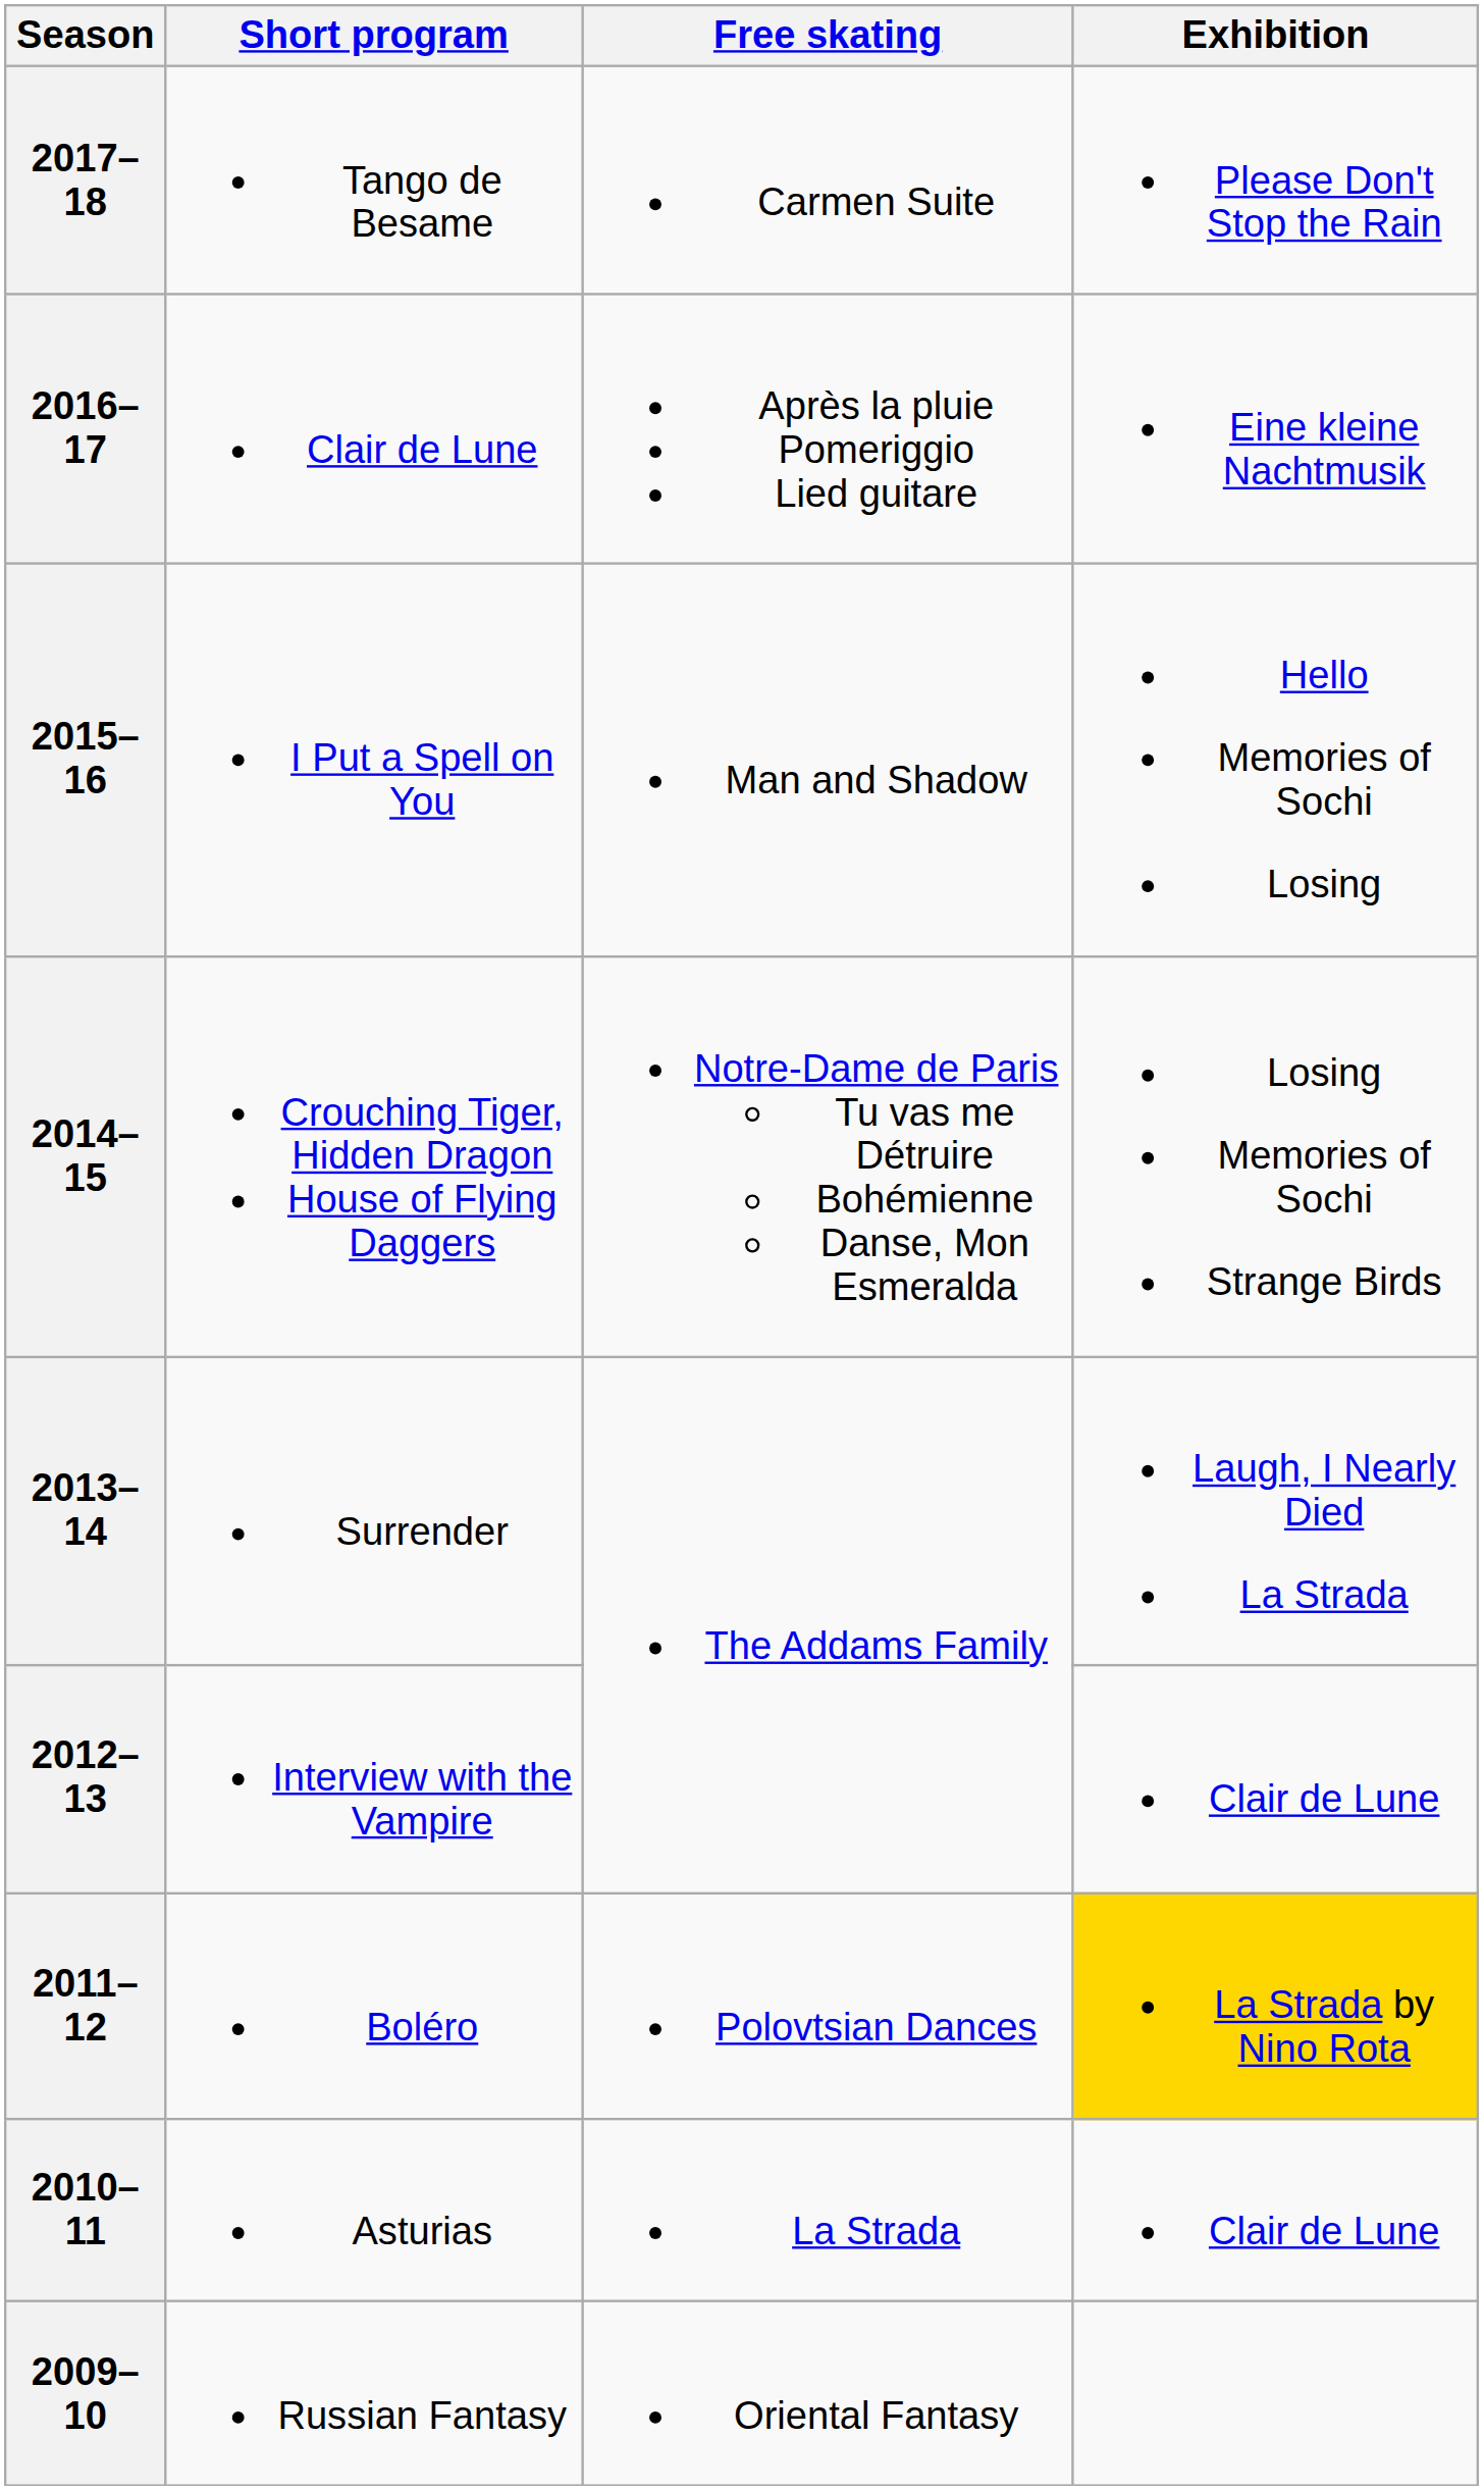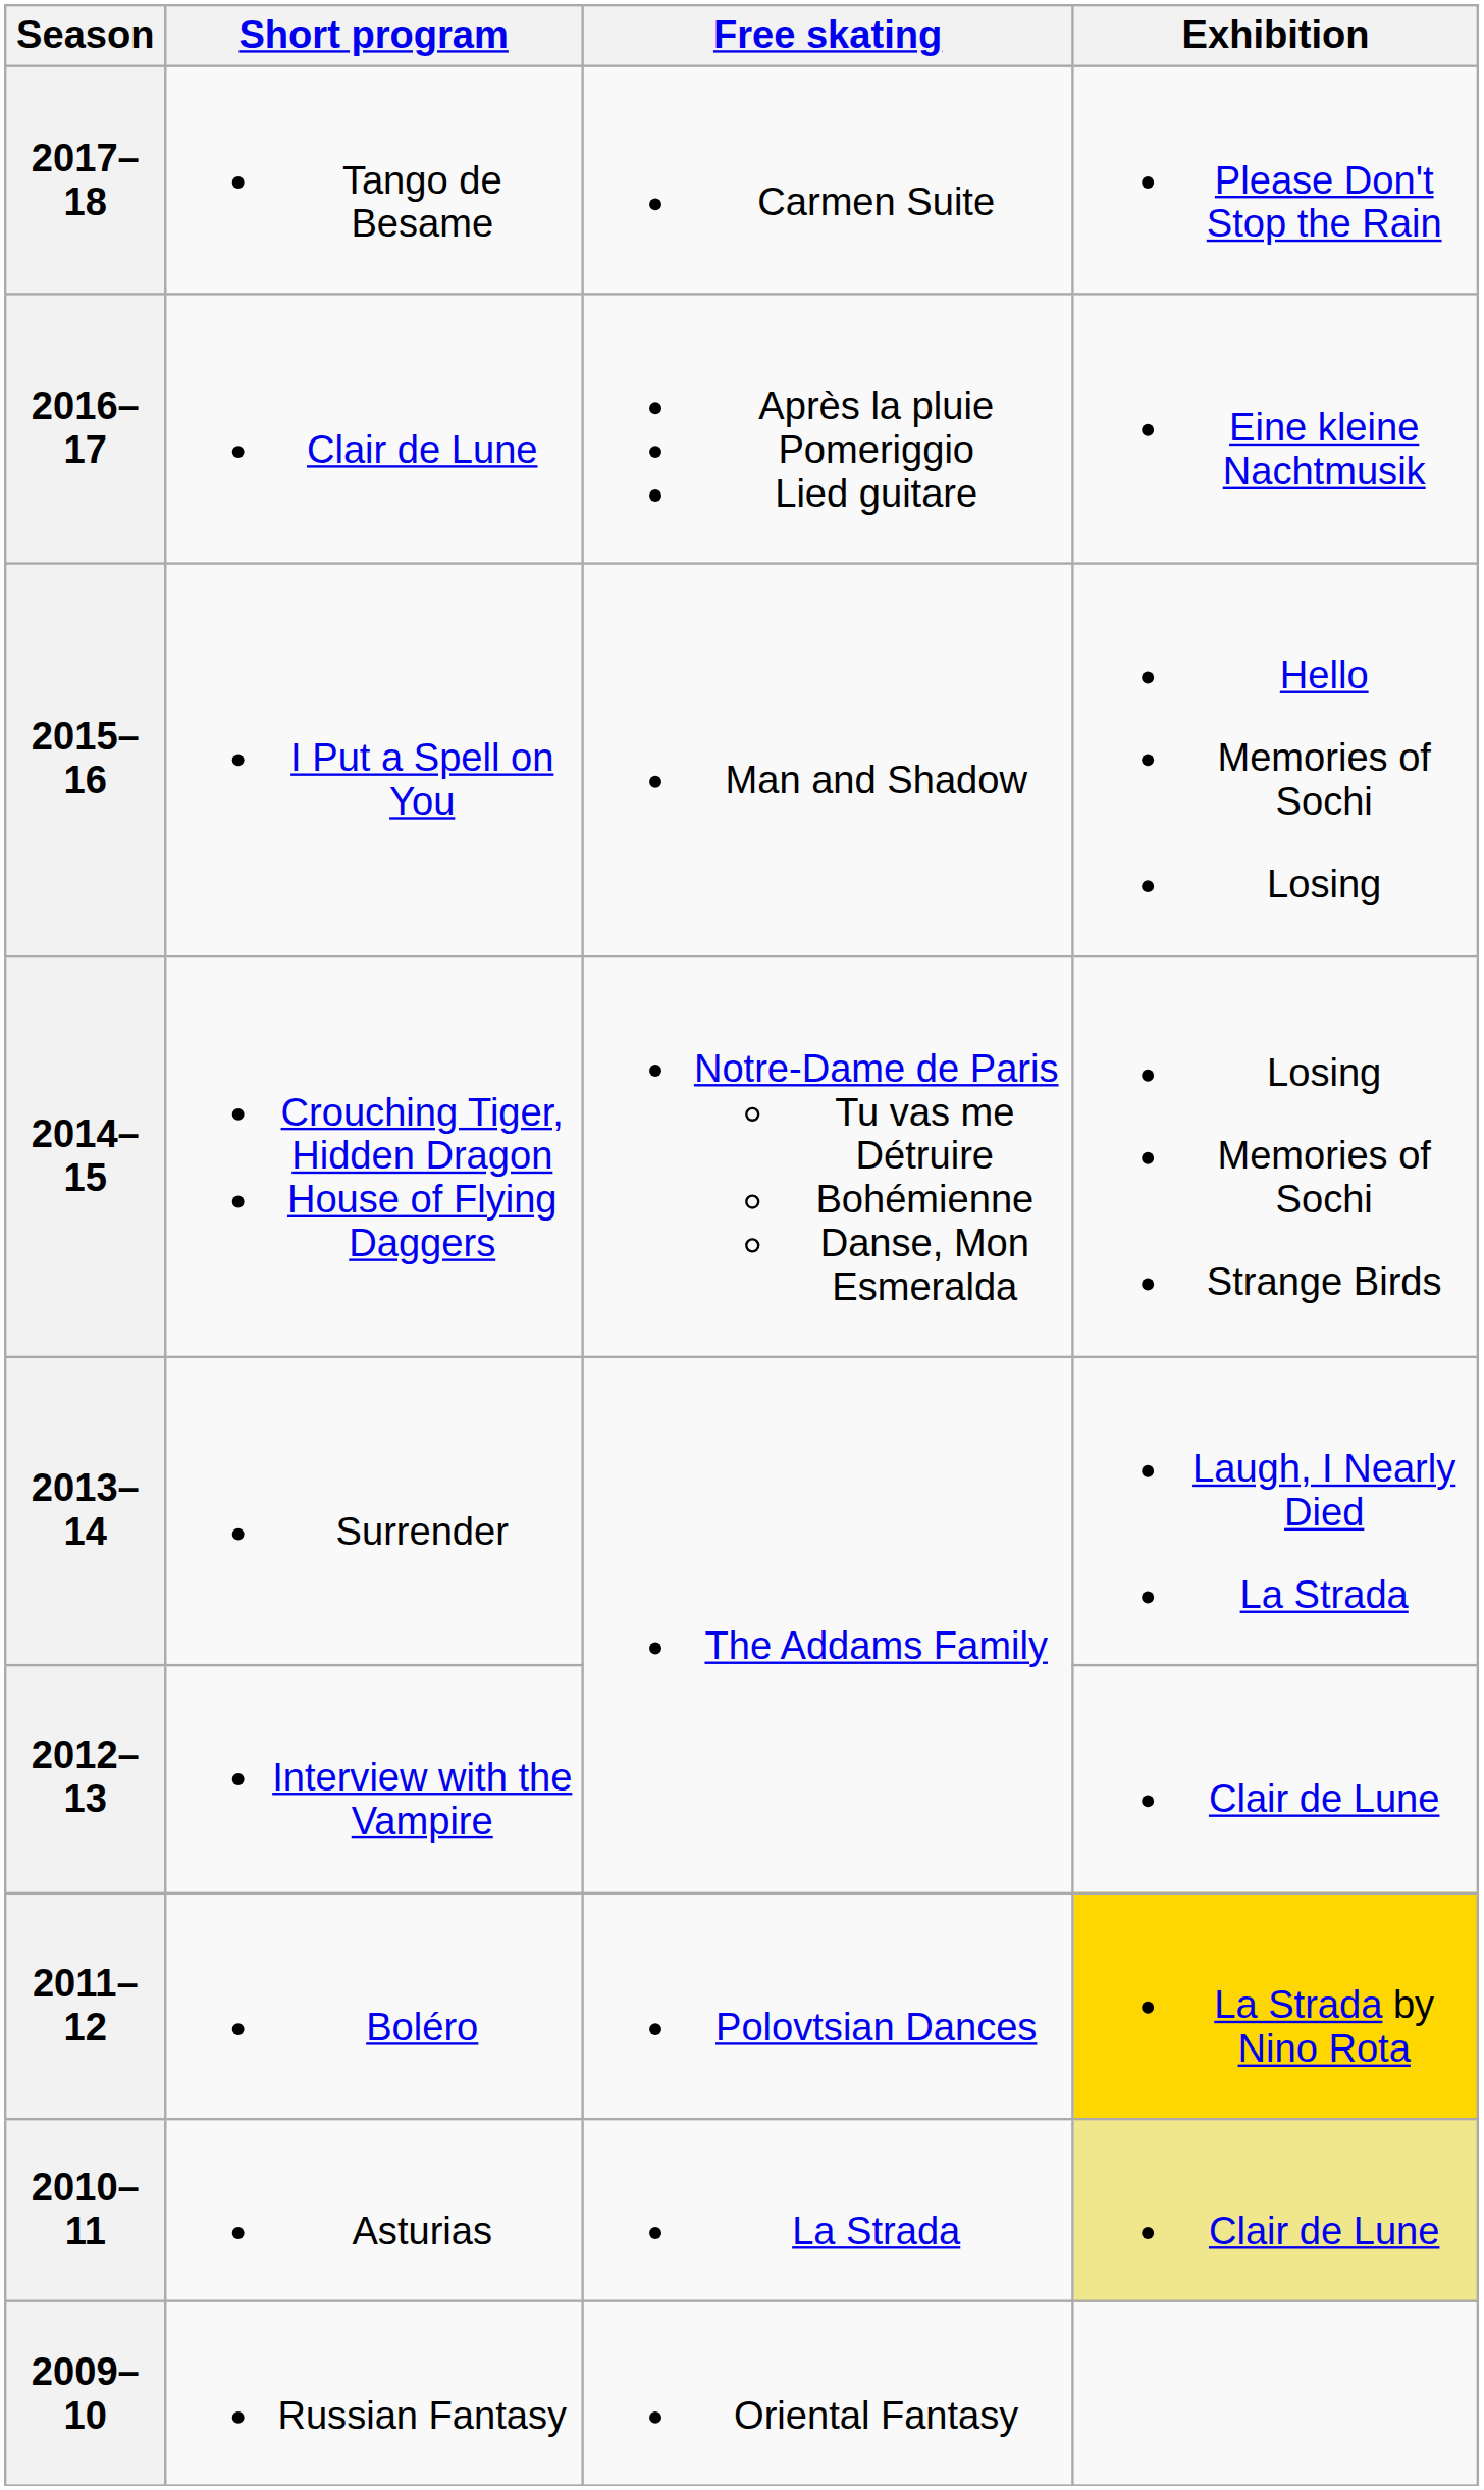2010–11 | Exhibition: no background -> khaki background
